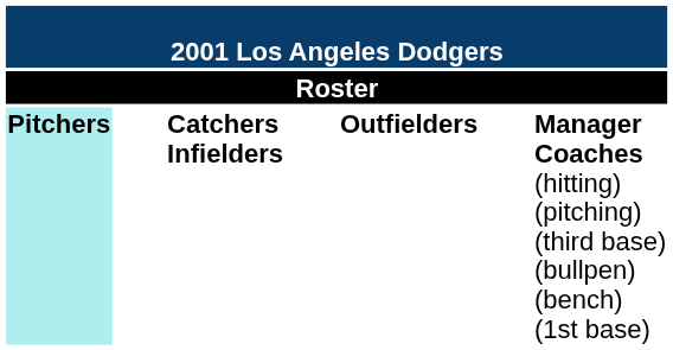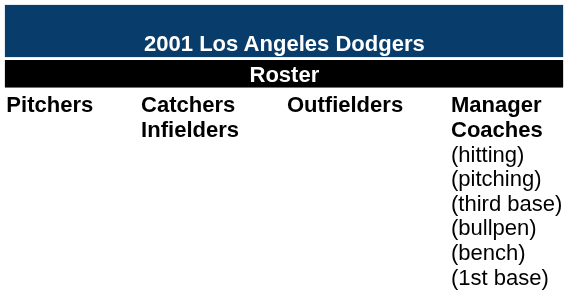Pitchers | column 1: paleturquoise background -> no background
